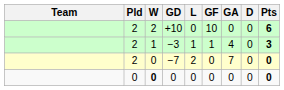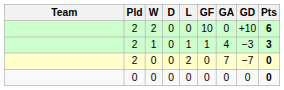columns swapped: D <-> GD
row 5 | W: bold -> normal
